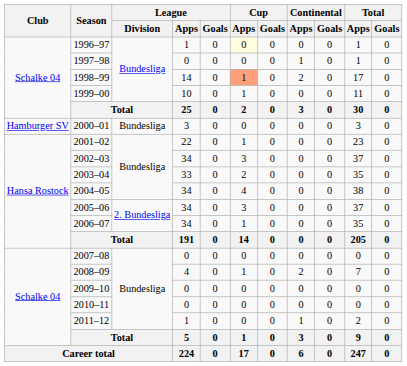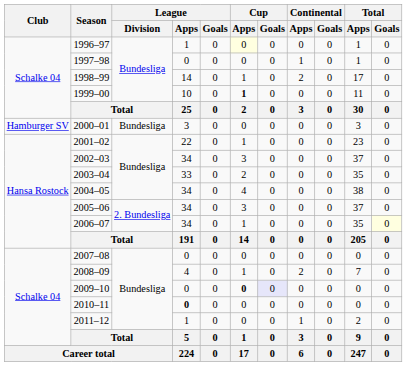1998–99 | Cup / Apps: lightsalmon background -> no background
1999–00 | Cup / Apps: normal -> bold
2006–07 | Total / Goals: no background -> lightyellow background
2009–10 | Cup / Apps: normal -> bold
2009–10 | Cup / Goals: no background -> lavender background
2010–11 | League / Apps: normal -> bold
